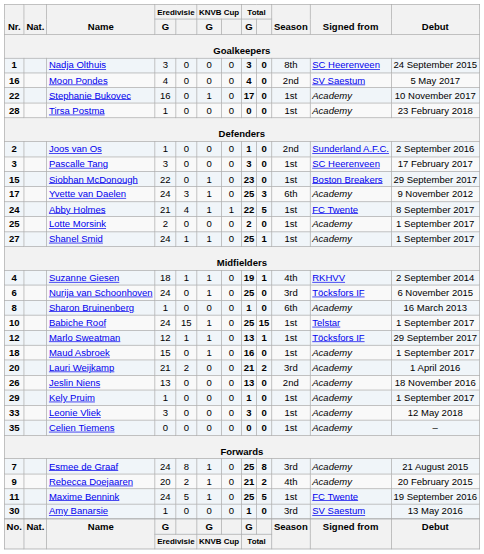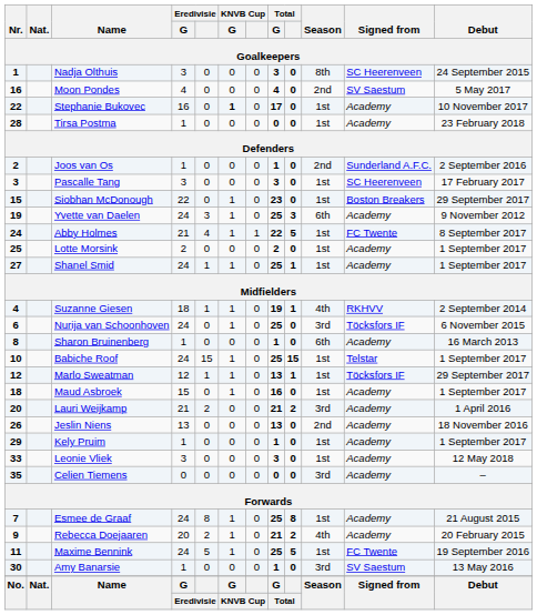Stephanie Bukovec | KNVB Cup / G: normal -> bold
Yvette van Daelen | Nr.: 17 -> 19
Celien Tiemens | Season: 1st -> 3rd
Esmee de Graaf | Season: 3rd -> 1st
